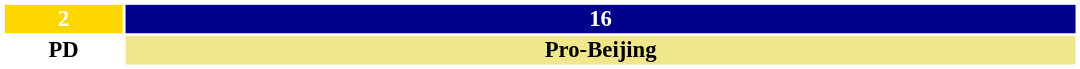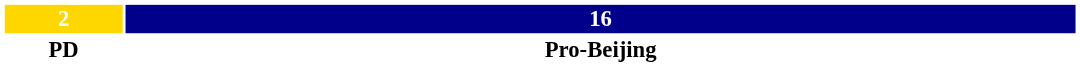PD | 16: khaki background -> no background
